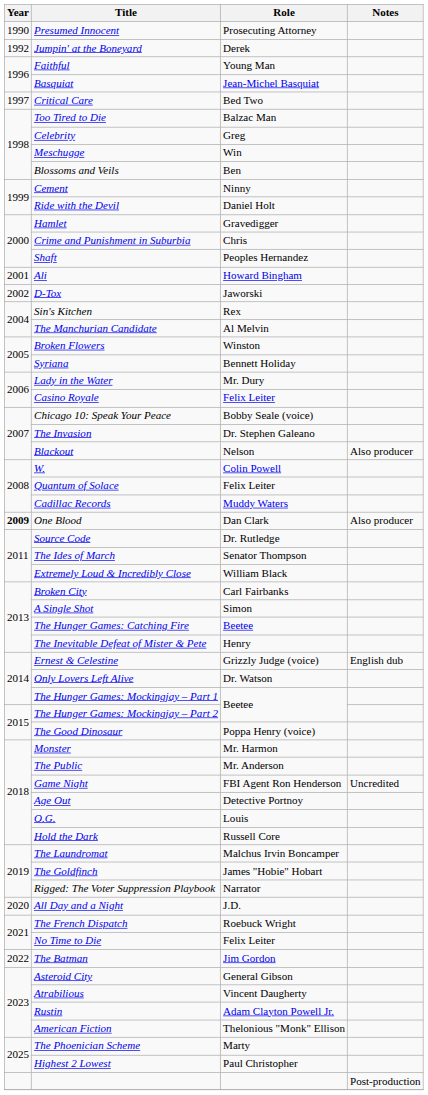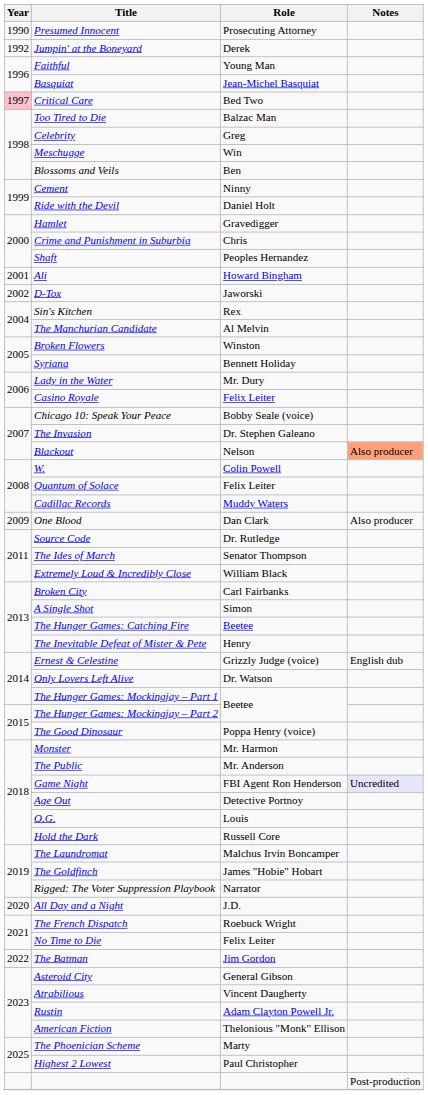Critical Care | Year: no background -> pink background
Blackout | Notes: no background -> lightsalmon background
One Blood | Year: bold -> normal
Game Night | Notes: no background -> lavender background
